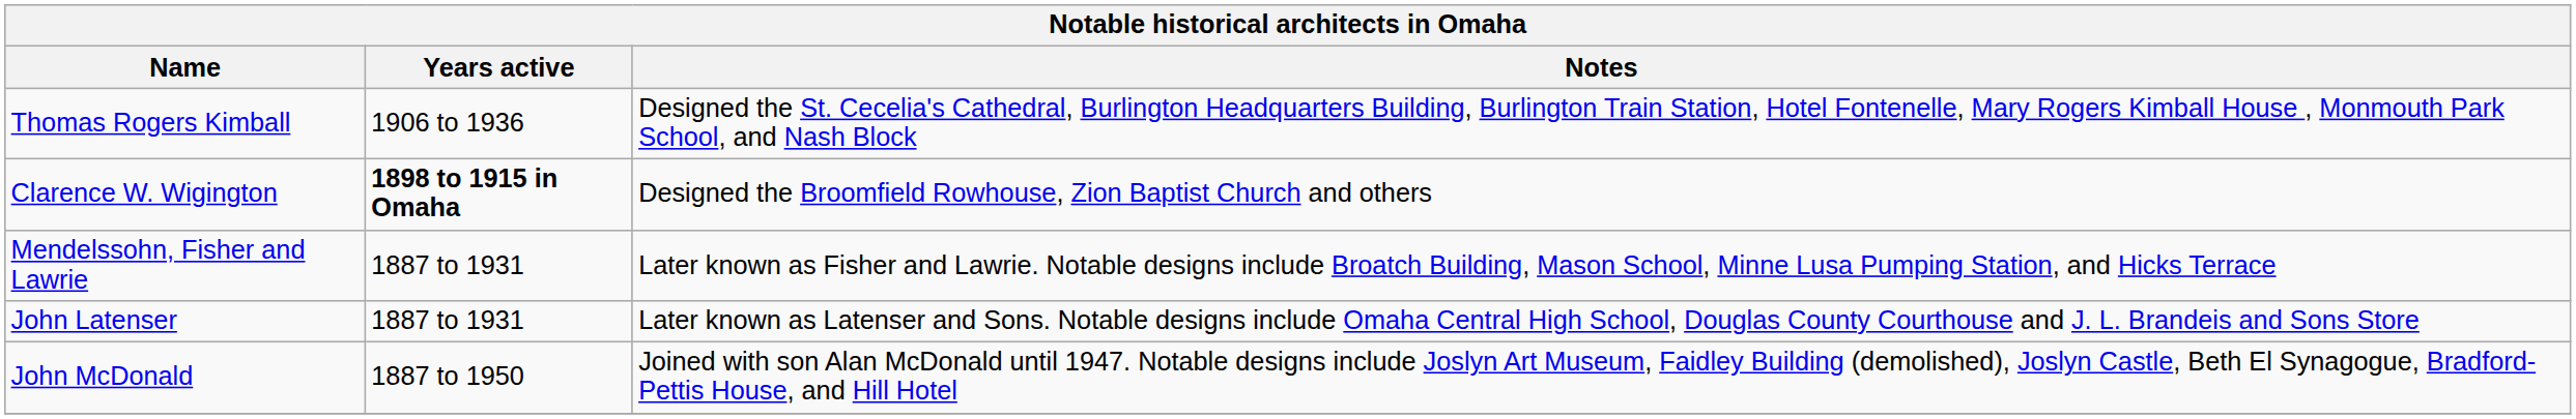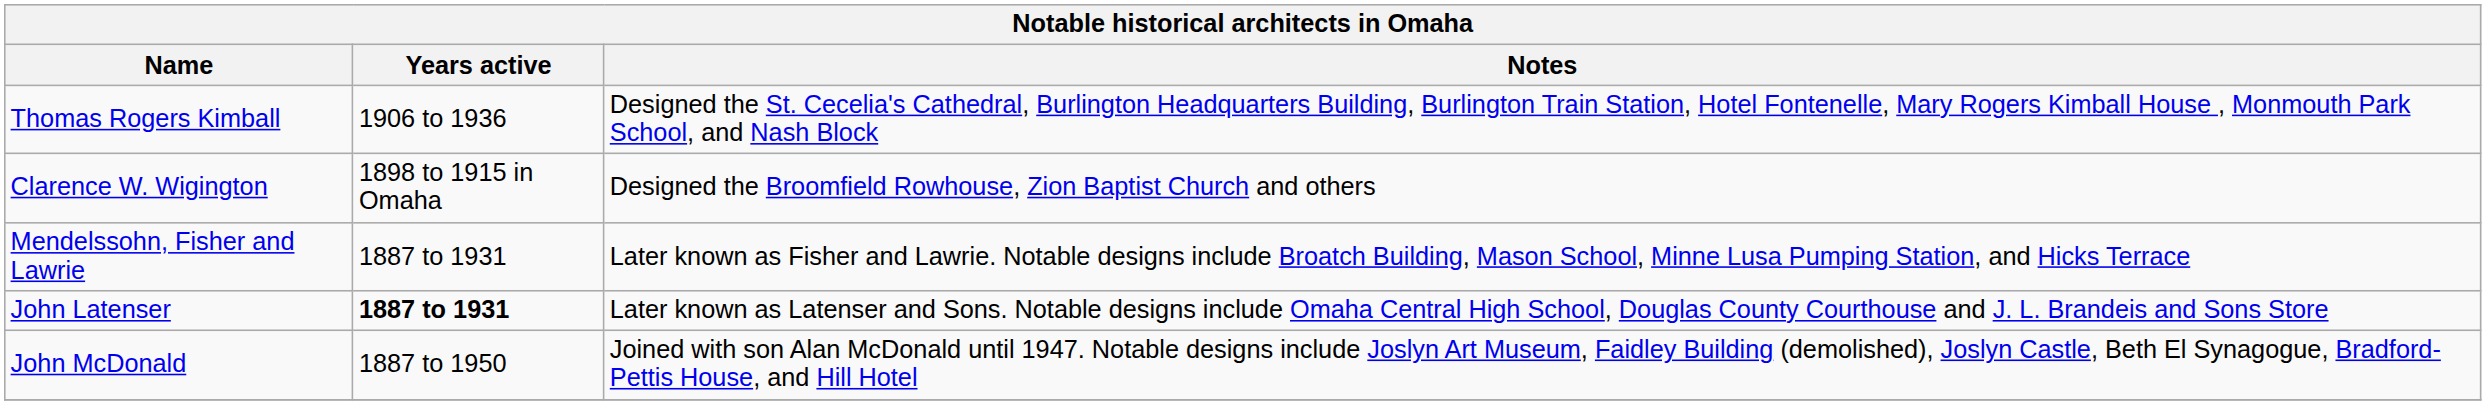Clarence W. Wigington | Years active: bold -> normal
John Latenser | Years active: normal -> bold
